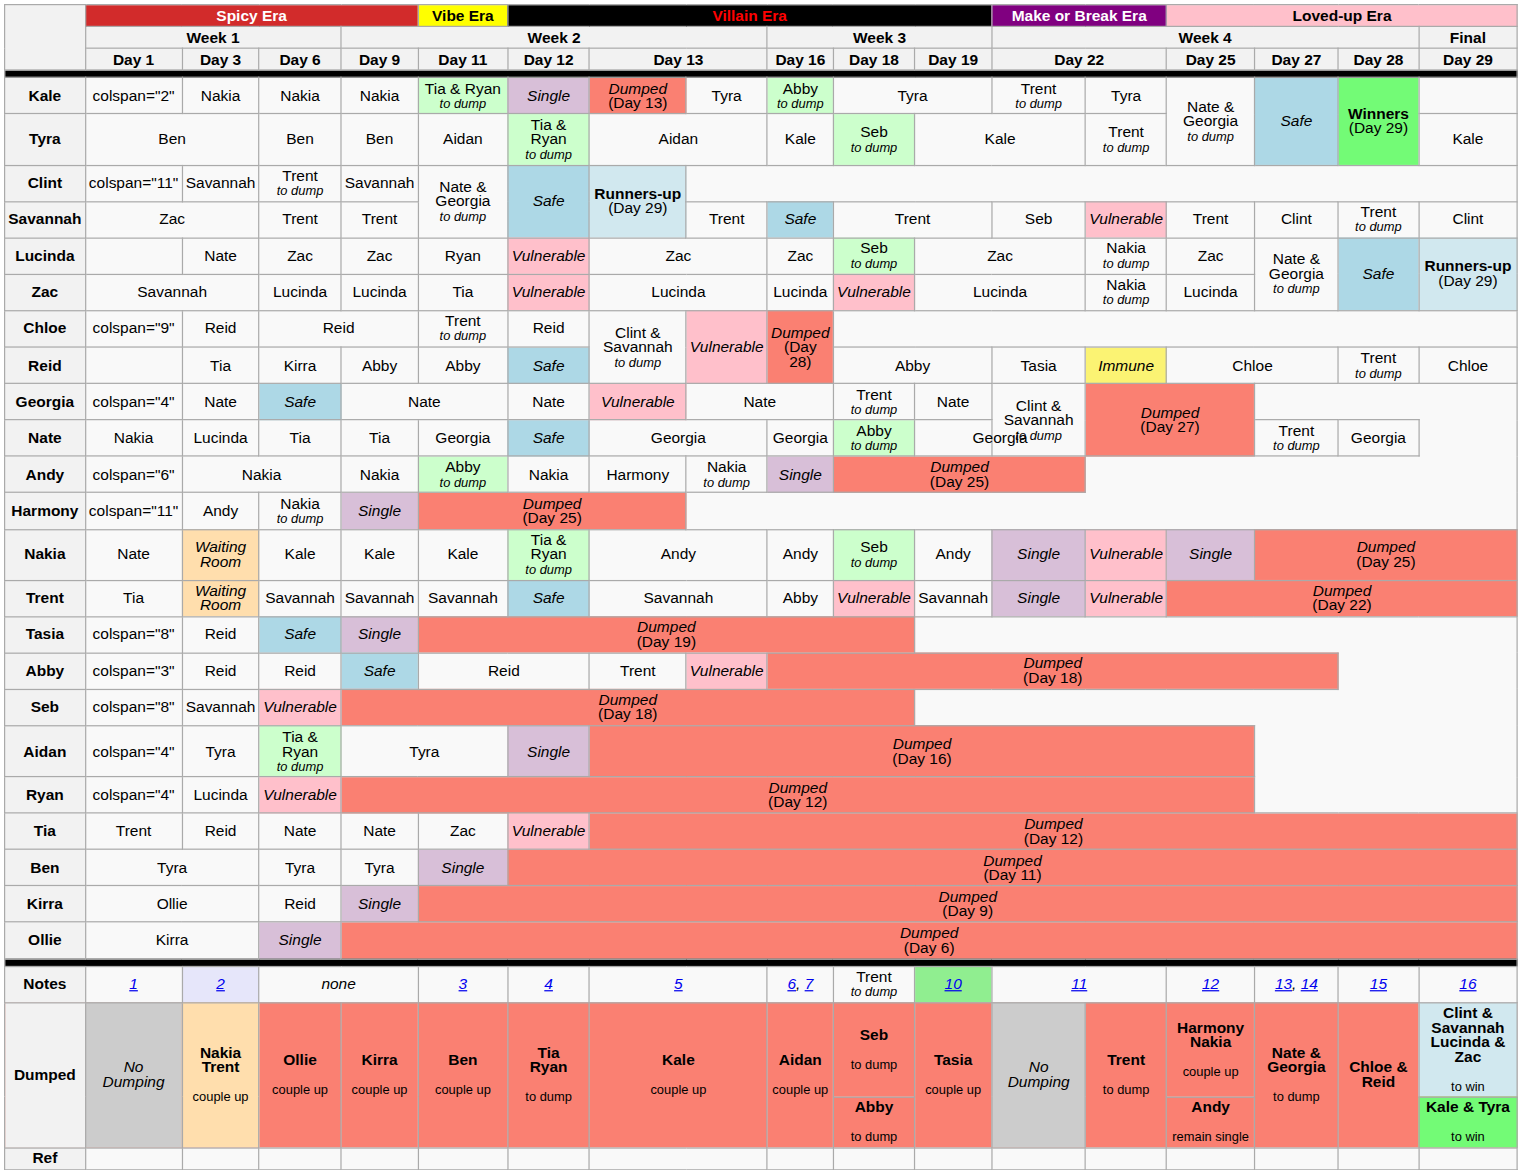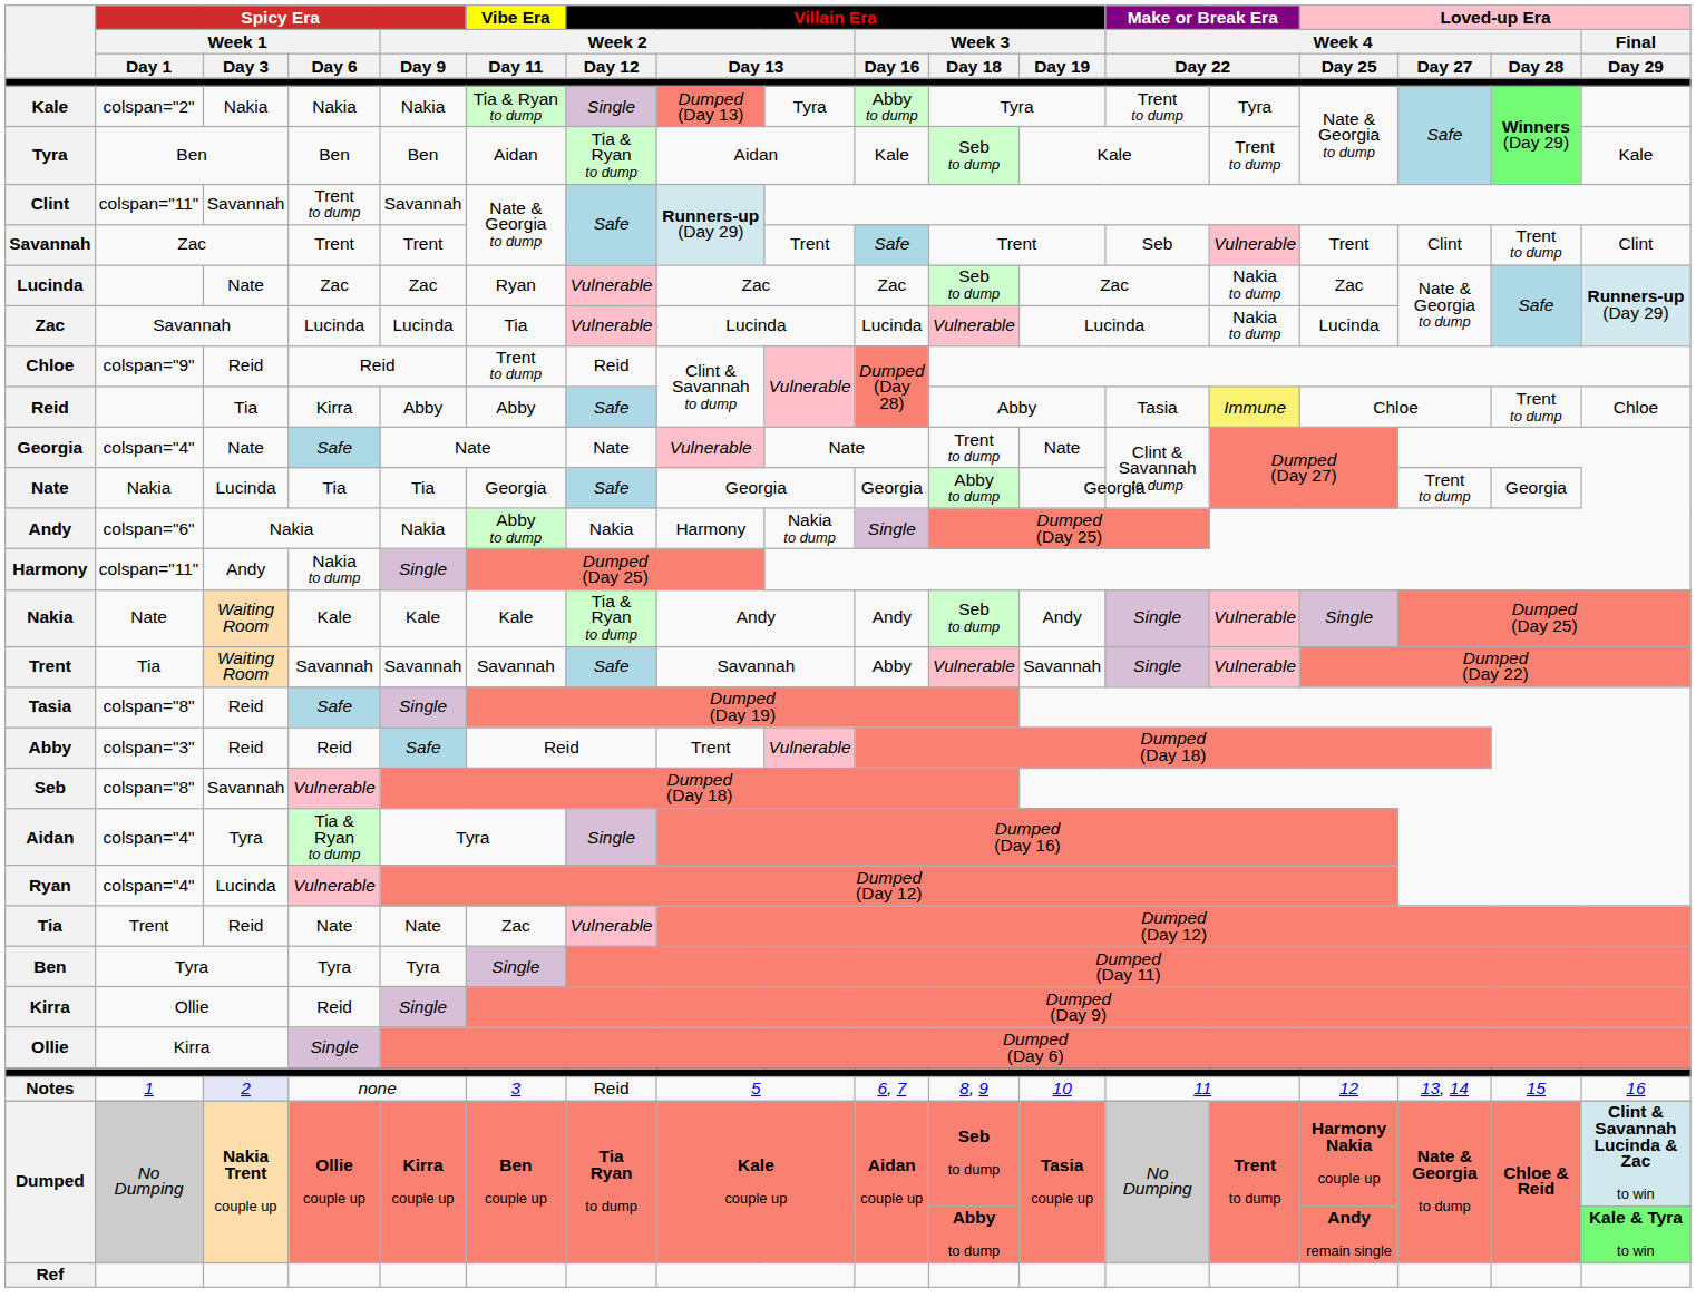Notes | Villain Era / Week 2 / Day 12: 4 -> Reid
Notes | Villain Era / Week 3 / Day 18: Trent to dump -> 8, 9
Notes | Villain Era / Week 3 / Day 19: lightgreen background -> no background
